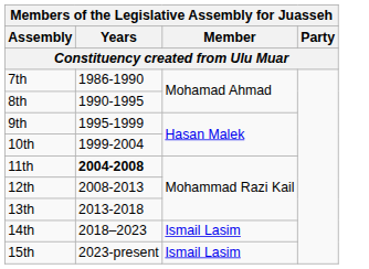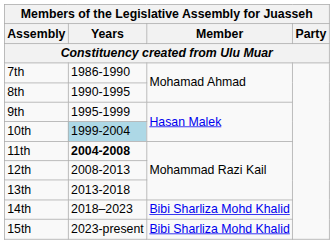10th | Years: no background -> lightblue background
14th | Member: Ismail Lasim -> Bibi Sharliza Mohd Khalid
15th | Member: Ismail Lasim -> Bibi Sharliza Mohd Khalid
